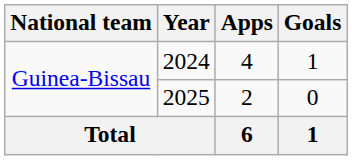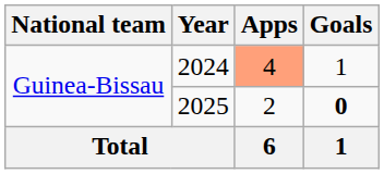2024 | Apps: no background -> lightsalmon background
2025 | Goals: normal -> bold
